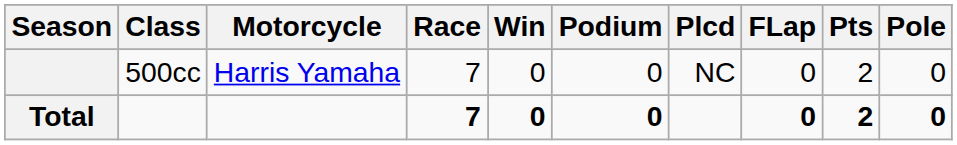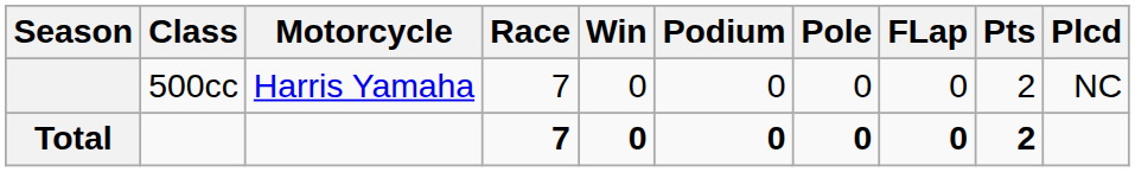columns swapped: Pole <-> Plcd
